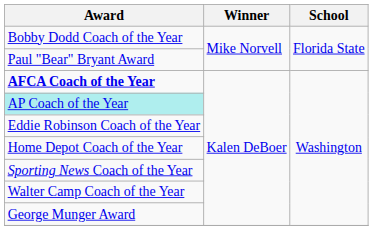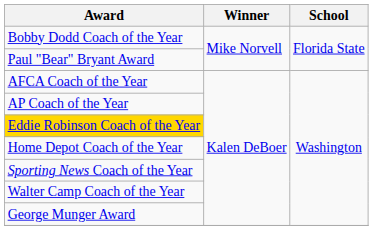AFCA Coach of the Year | Award: bold -> normal
AP Coach of the Year | Award: paleturquoise background -> no background
Eddie Robinson Coach of the Year | Award: no background -> gold background
